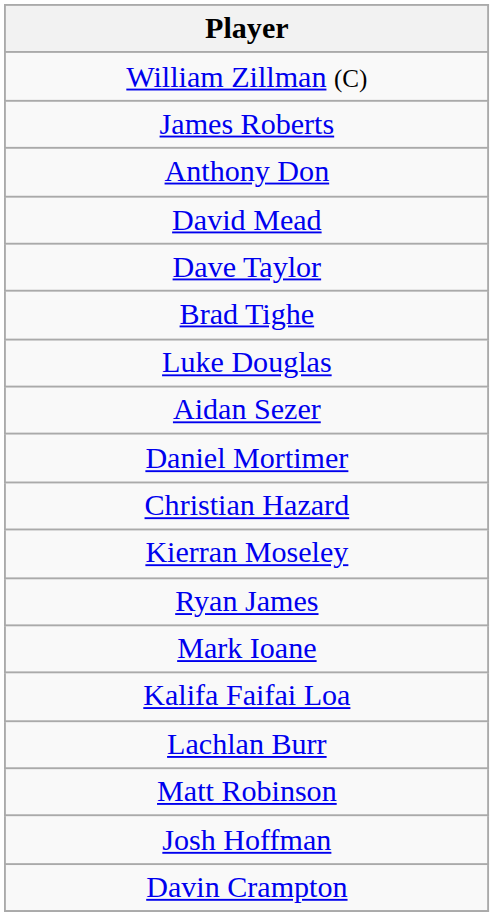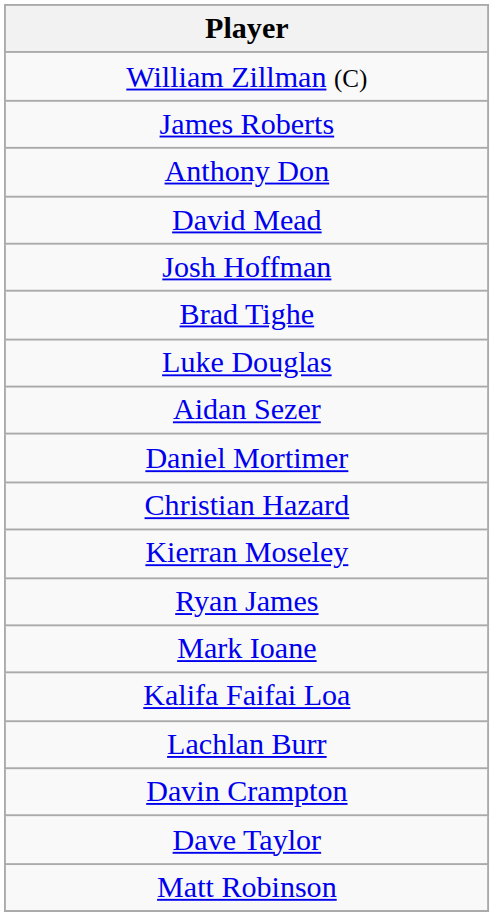row 6 | column 1: Dave Taylor -> Josh Hoffman
row 17 | column 1: Matt Robinson -> Davin Crampton
row 18 | column 1: Josh Hoffman -> Dave Taylor
row 19 | column 1: Davin Crampton -> Matt Robinson
